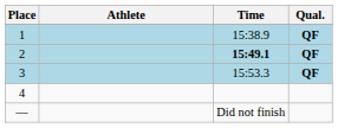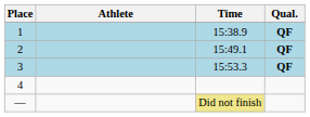2 | Time: bold -> normal
— | Time: no background -> khaki background
